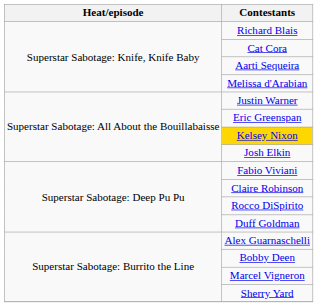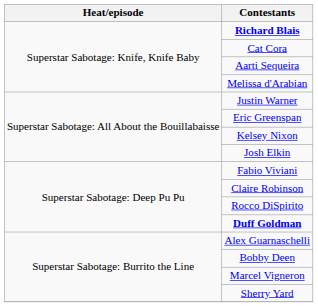Richard Blais | Contestants: normal -> bold
Kelsey Nixon | Contestants: gold background -> no background
Duff Goldman | Contestants: normal -> bold
